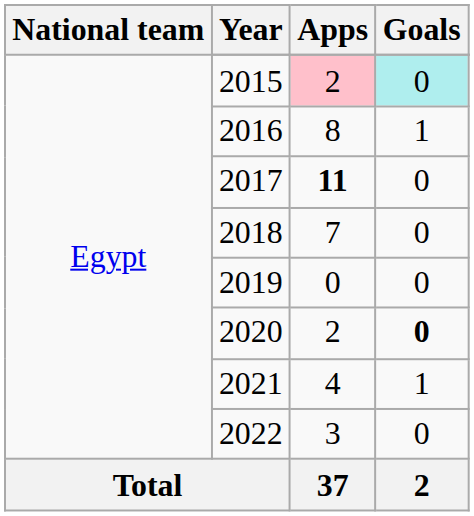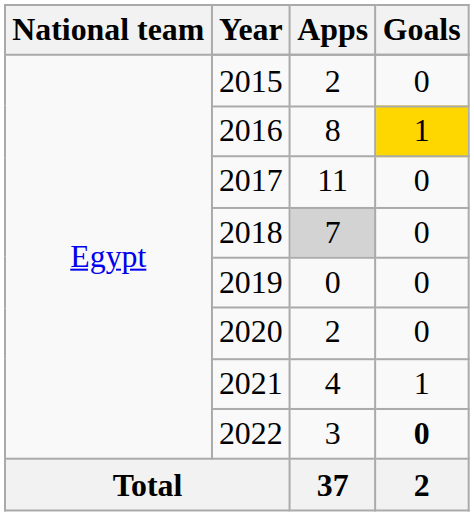2015 | Apps: pink background -> no background
2015 | Goals: paleturquoise background -> no background
2016 | Goals: no background -> gold background
2017 | Apps: bold -> normal
2018 | Apps: no background -> lightgrey background
2020 | Goals: bold -> normal
2022 | Goals: normal -> bold
